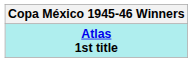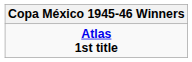row 2 | column 1: paleturquoise background -> no background
